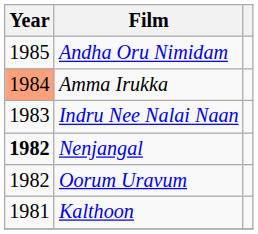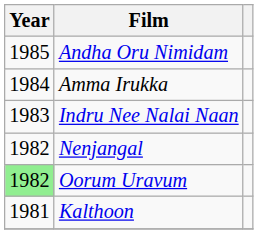Amma Irukka | Year: lightsalmon background -> no background
Nenjangal | Year: bold -> normal
Oorum Uravum | Year: no background -> lightgreen background
